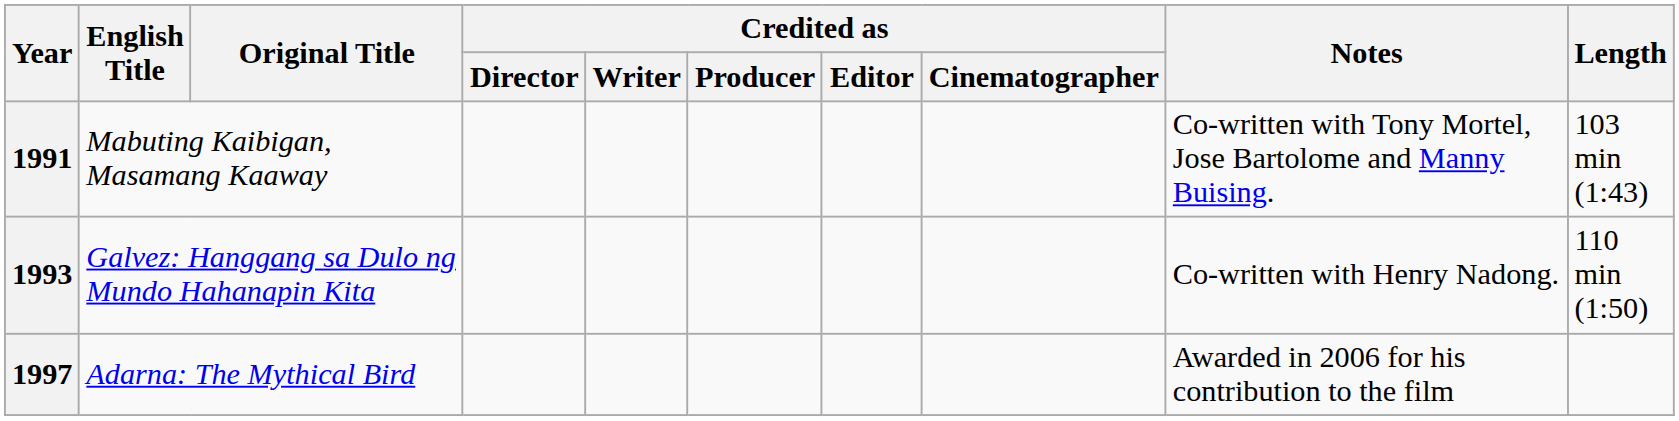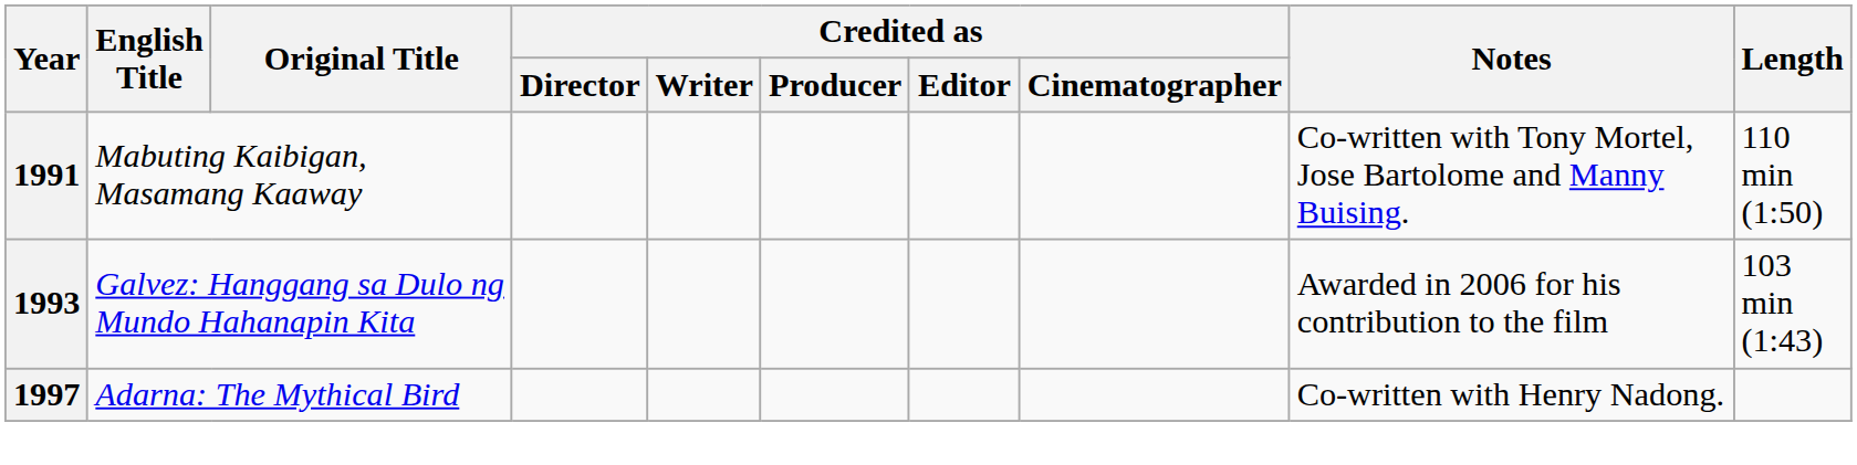1991 | Length: 103 min (1:43) -> 110 min (1:50)
1993 | Notes: Co-written with Henry Nadong. -> Awarded in 2006 for his contribution to the film
1993 | Length: 110 min (1:50) -> 103 min (1:43)
1997 | Notes: Awarded in 2006 for his contribution to the film -> Co-written with Henry Nadong.
